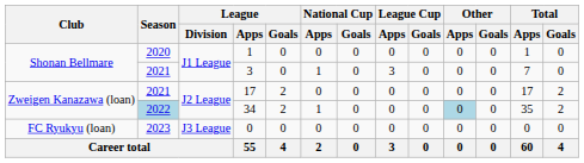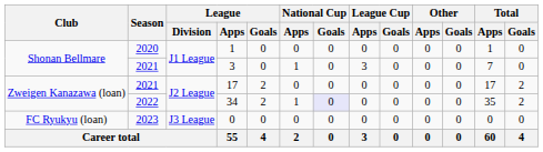34 | Season: lightblue background -> no background
34 | National Cup / Goals: no background -> lavender background
34 | Other / Apps: lightblue background -> no background
